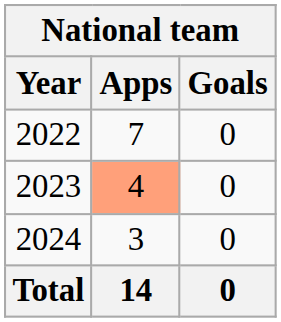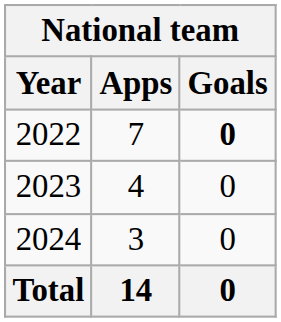2022 | Goals: normal -> bold
2023 | Apps: lightsalmon background -> no background
